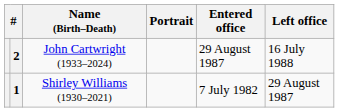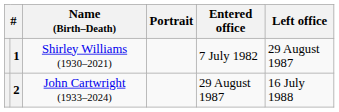rows swapped: 1 <-> 2
